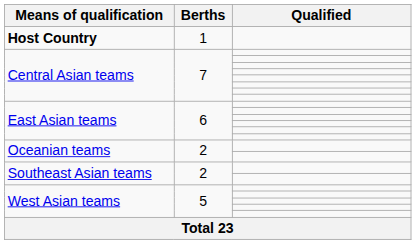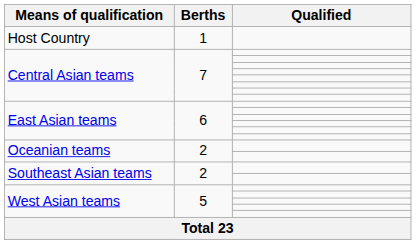Host Country | Means of qualification: bold -> normal
